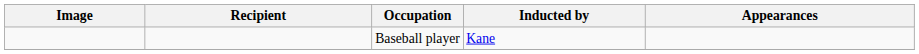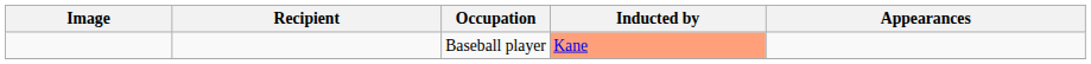Baseball player | Inducted by: no background -> lightsalmon background
